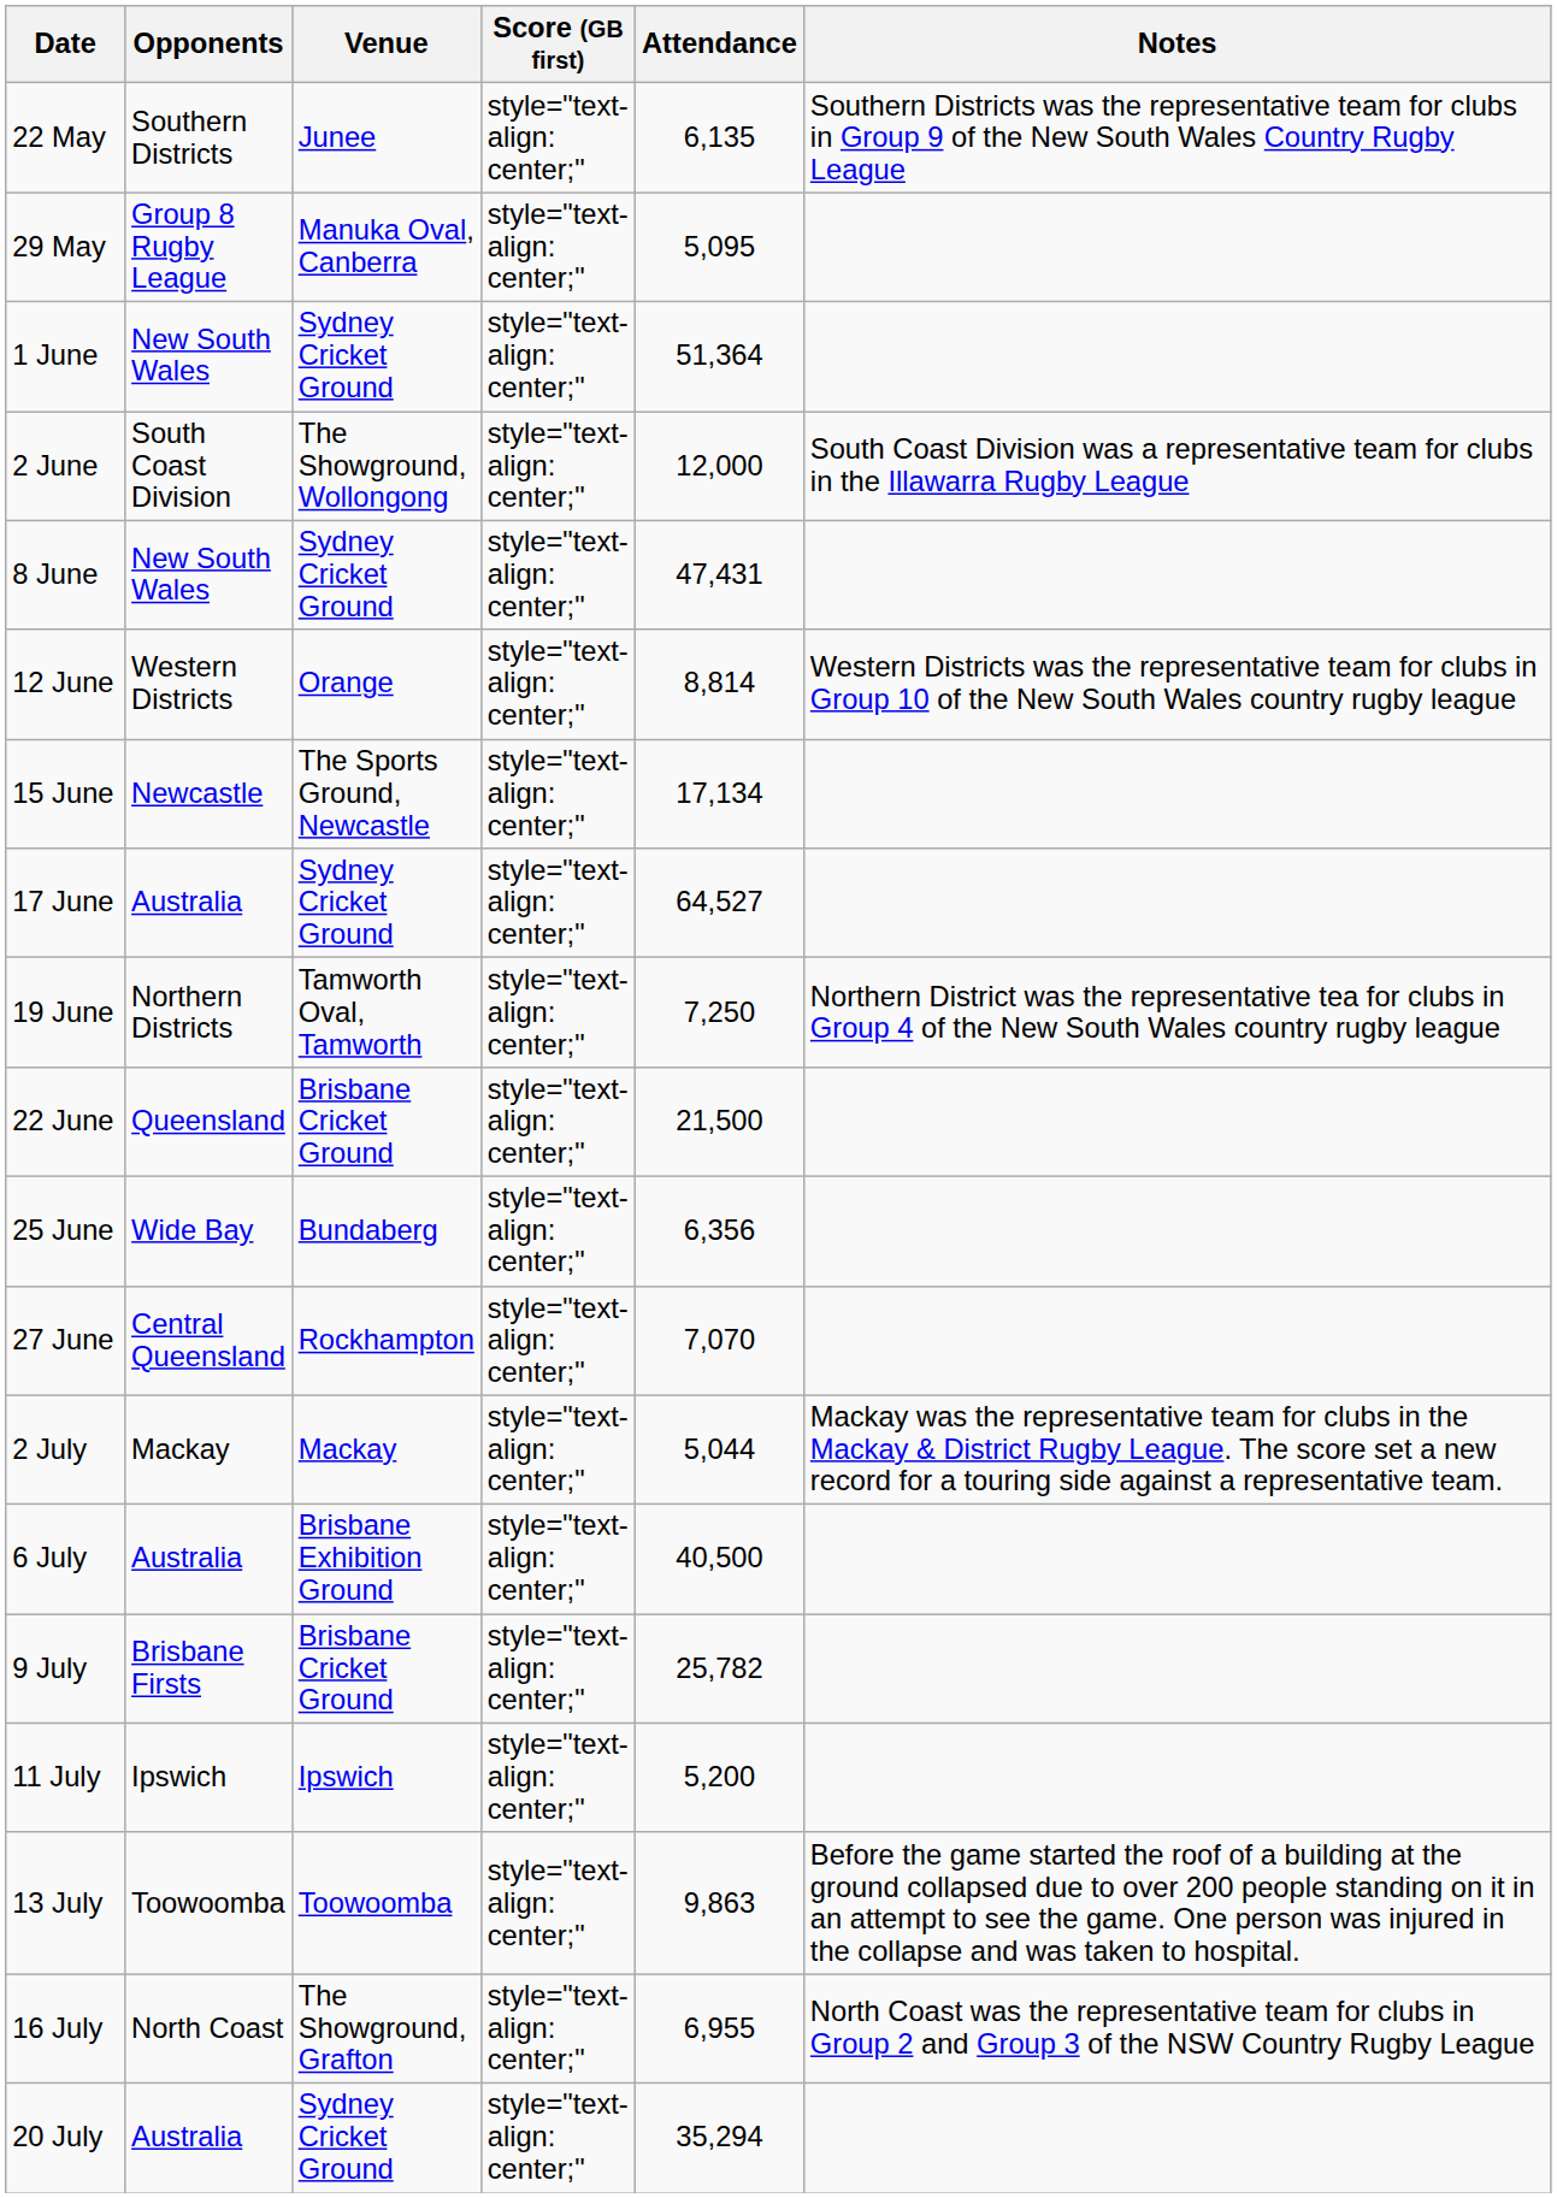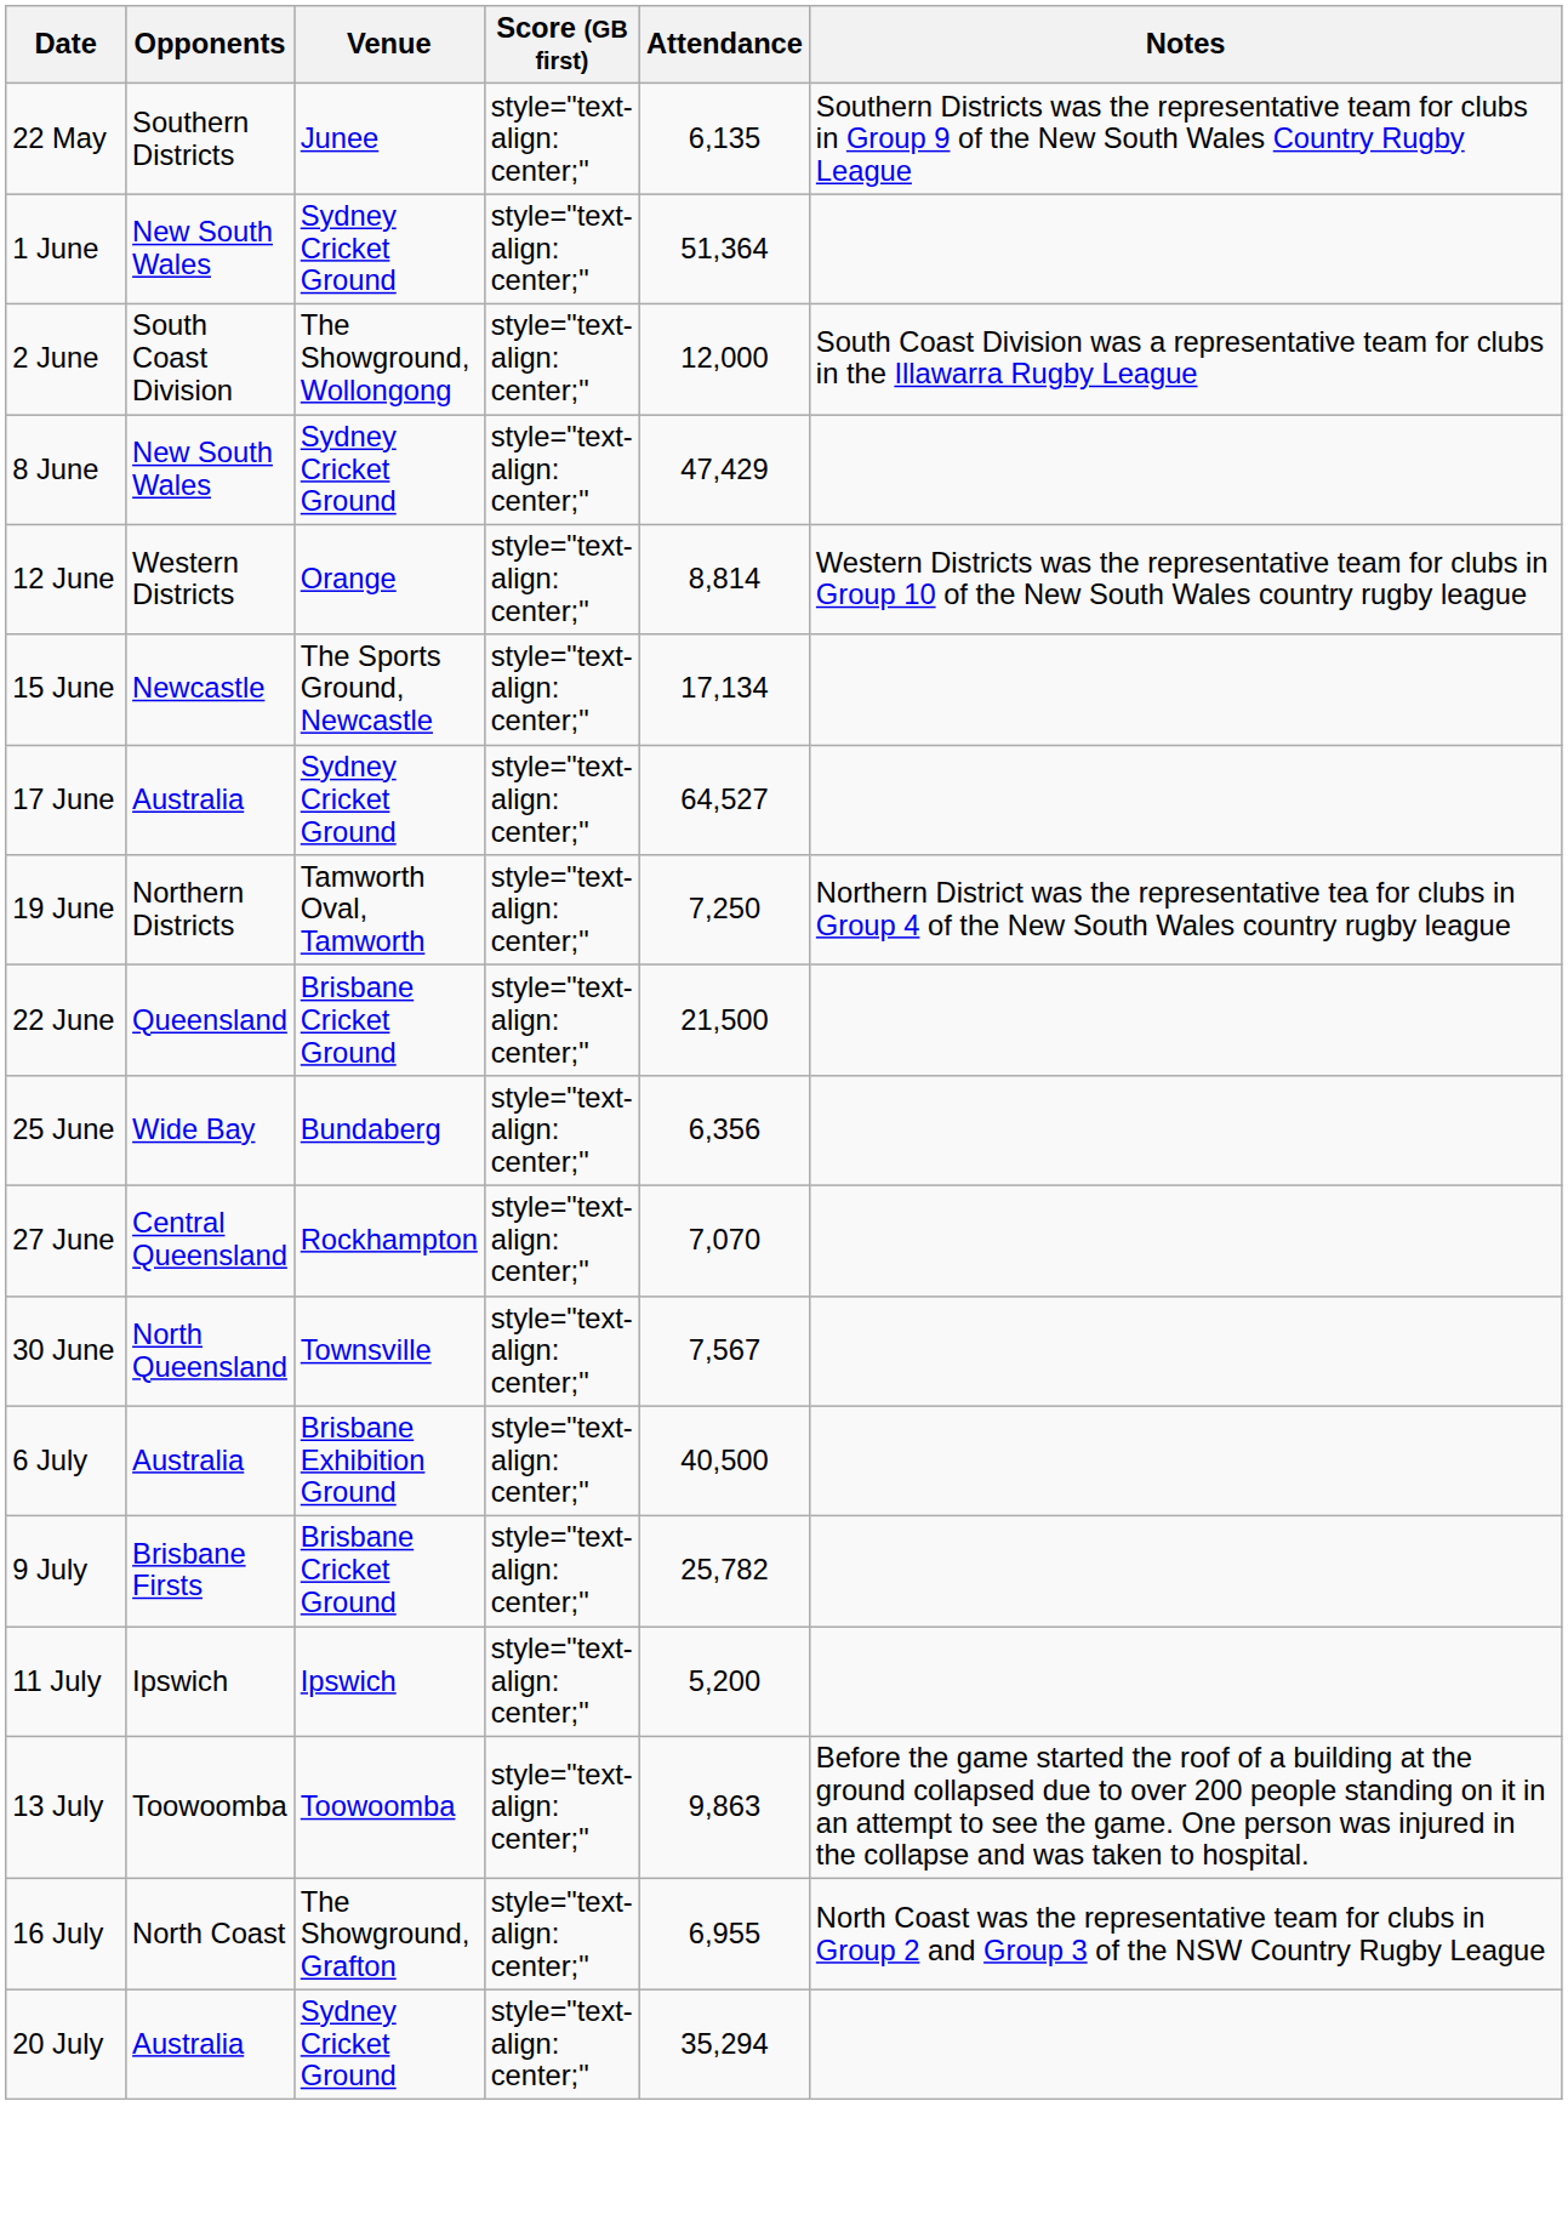- row: 29 May | Group 8 Rugby League | Manuka Oval, Canberra | style="text-align: center;" | 5,095
8 June | Attendance: 47,431 -> 47,429
+ row: 30 June | North Queensland | Townsville | style="text-align: center;" | 7,567
- row: 2 July | Mackay | Mackay | style="text-align: center;" | 5,044 | Mackay was the representative team for clubs in the Mackay & District Rugby League. The score set a new record for a touring side against a representative team.
